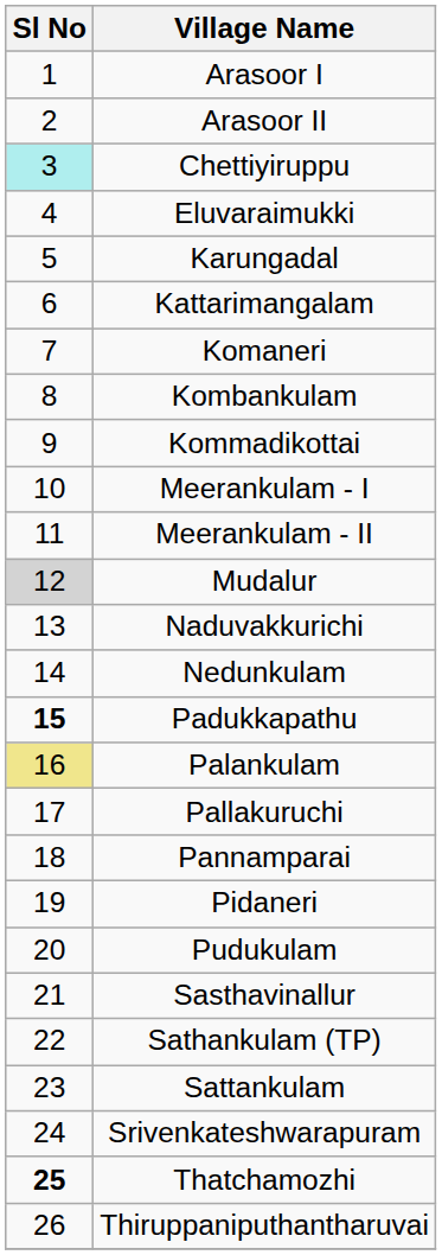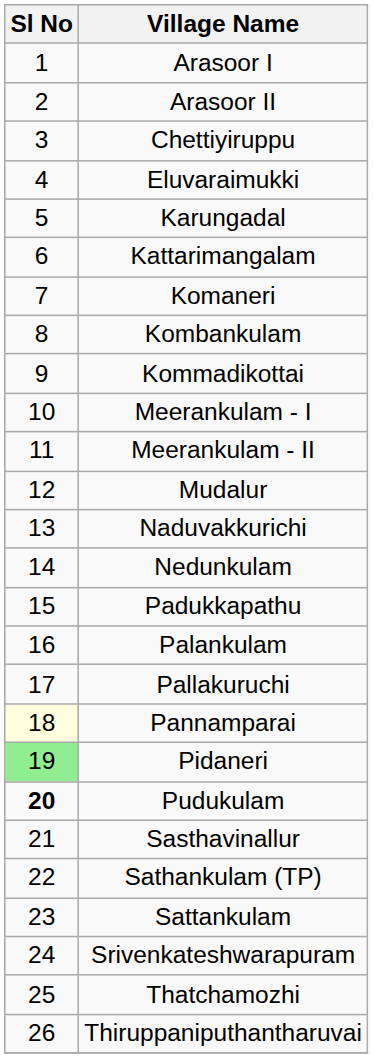Chettiyiruppu | Sl No: paleturquoise background -> no background
Mudalur | Sl No: lightgrey background -> no background
Padukkapathu | Sl No: bold -> normal
Palankulam | Sl No: khaki background -> no background
Pannamparai | Sl No: no background -> lightyellow background
Pidaneri | Sl No: no background -> lightgreen background
Pudukulam | Sl No: normal -> bold
Thatchamozhi | Sl No: bold -> normal
